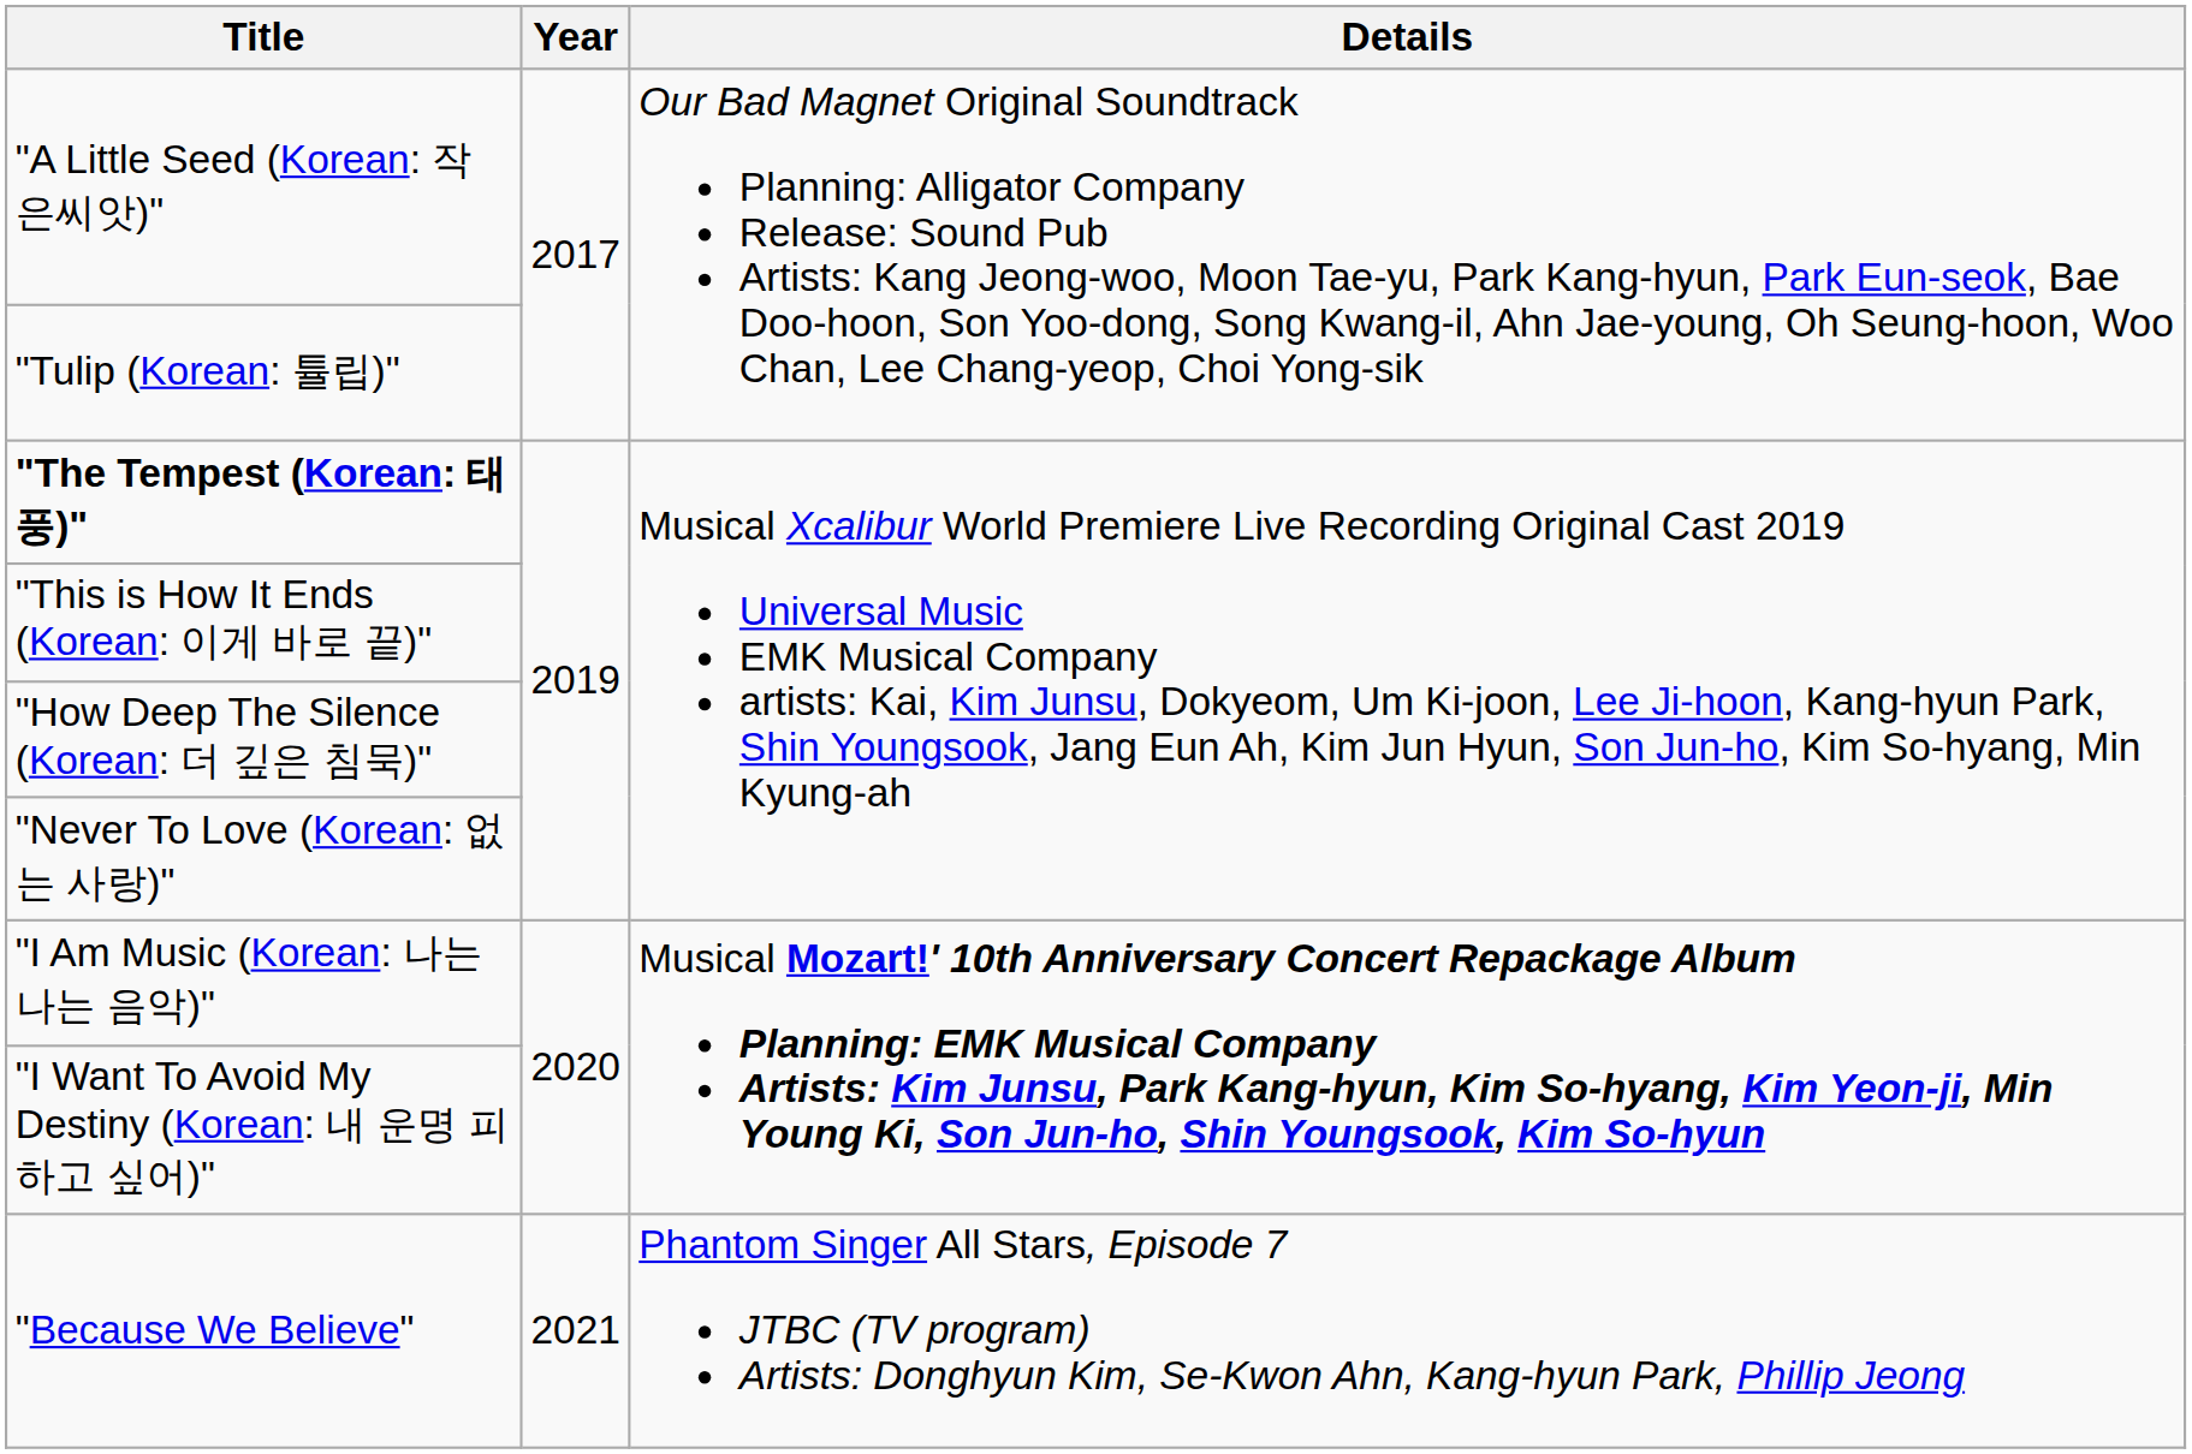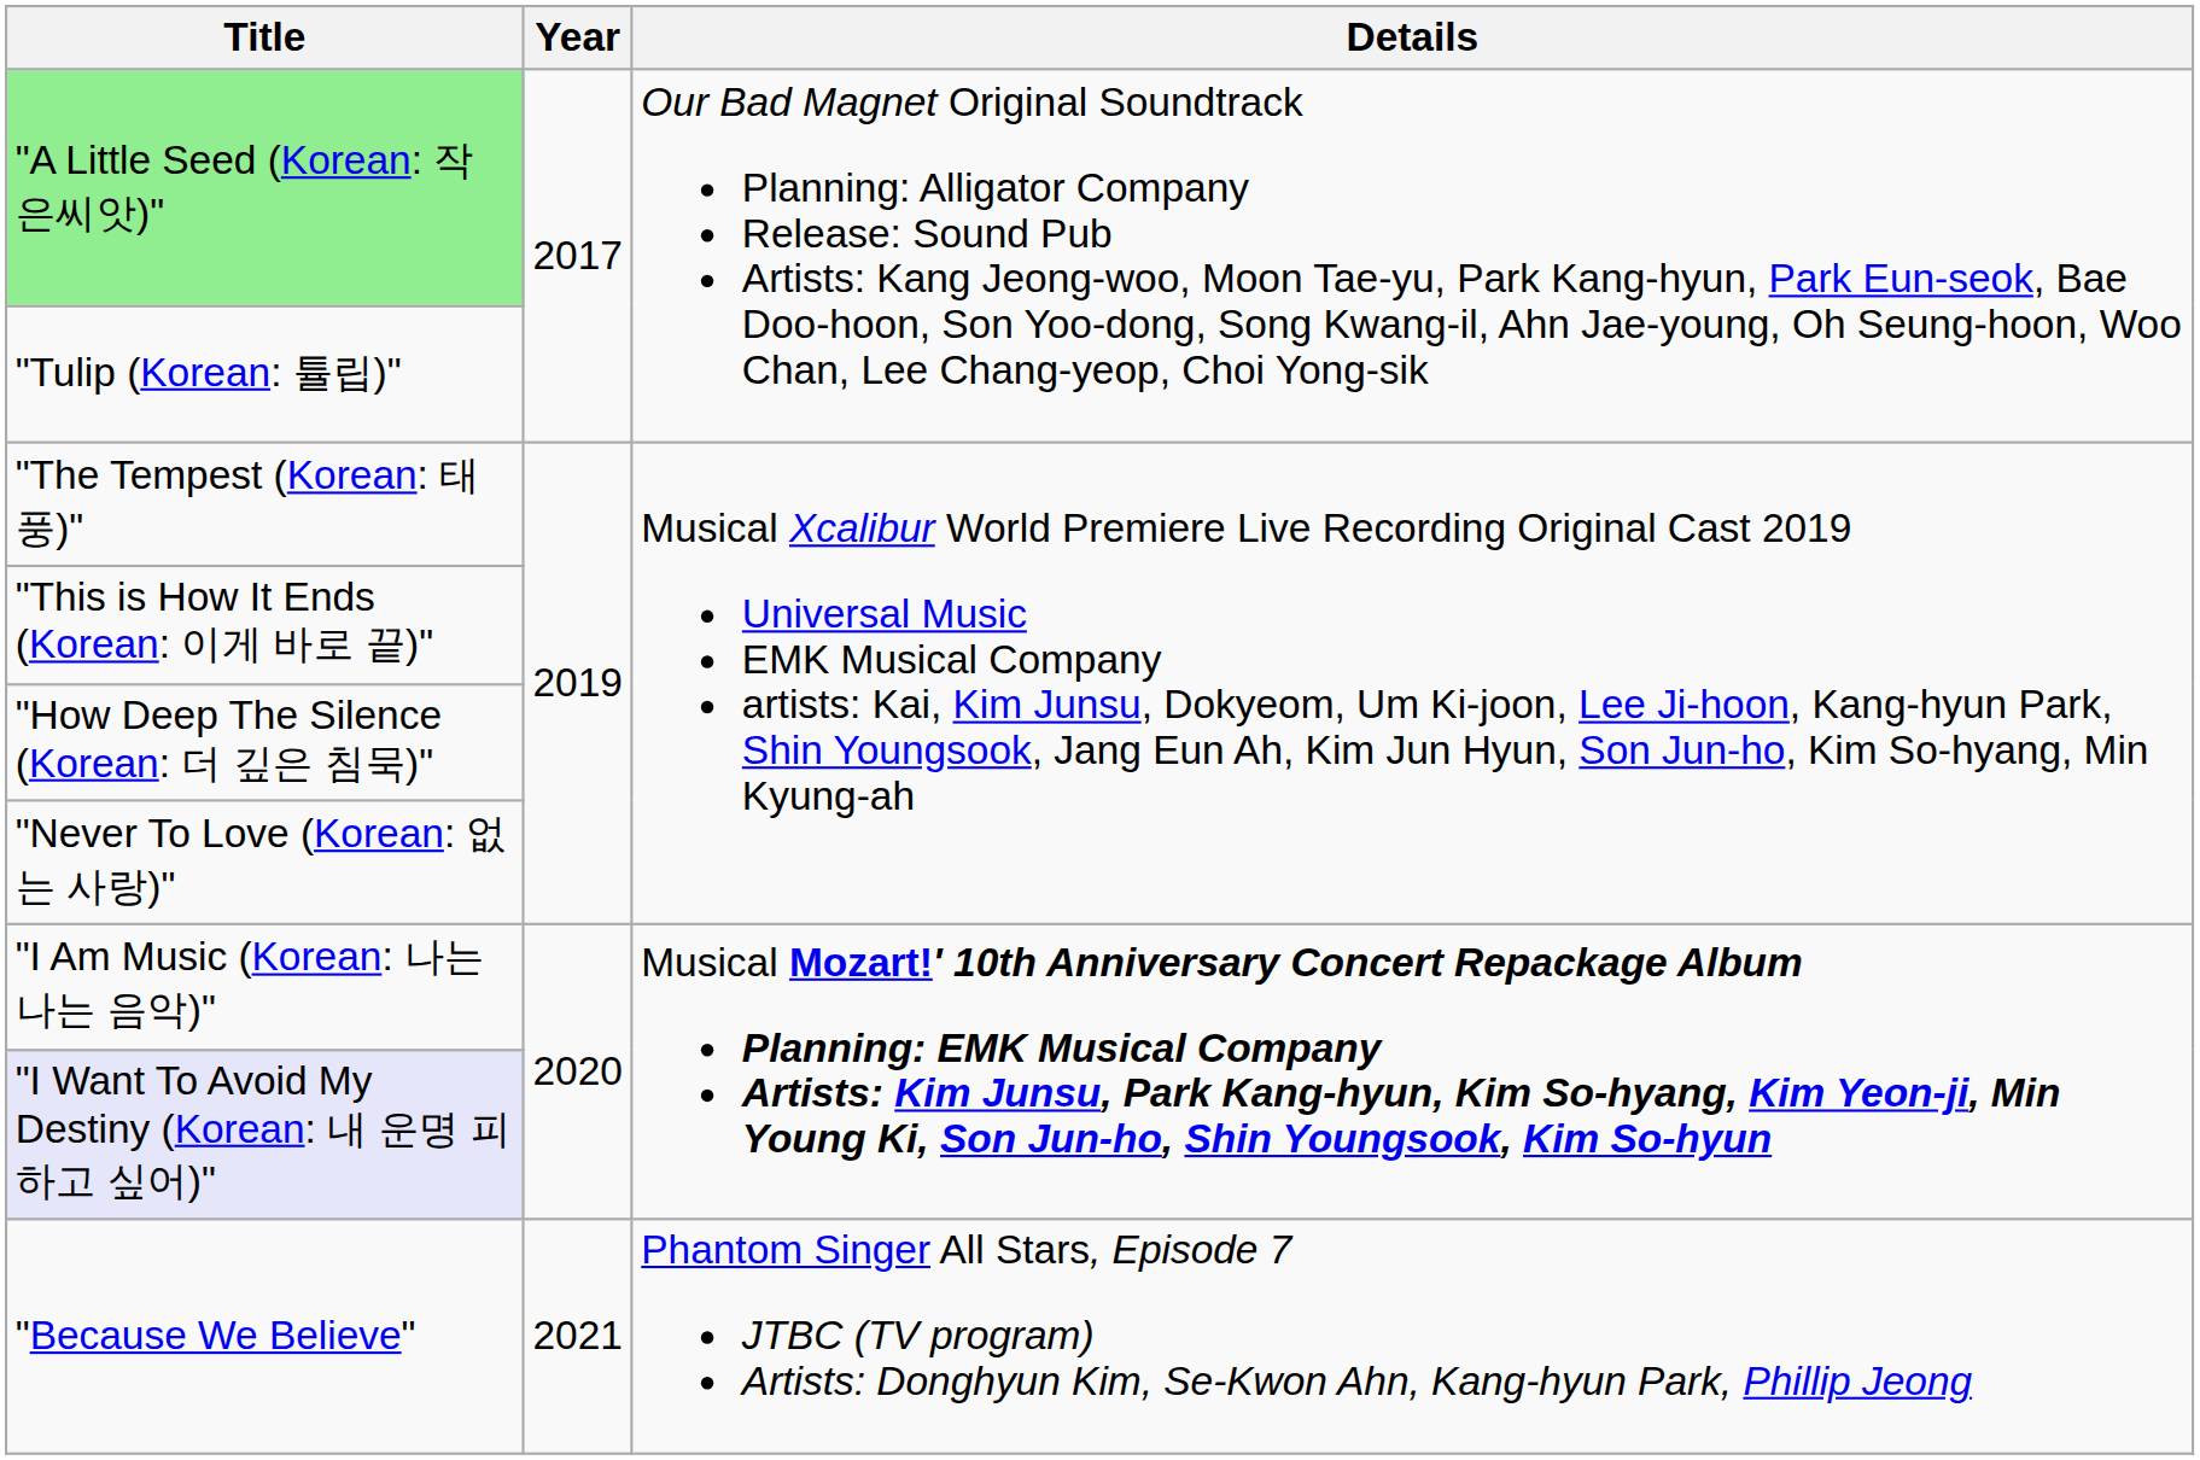"A Little Seed (Korean: 작은씨앗)" | Title: no background -> lightgreen background
"The Tempest (Korean: 태풍)" | Title: bold -> normal
"I Want To Avoid My Destiny (Korean: 내 운명 피하고 싶어)" | Title: no background -> lavender background
